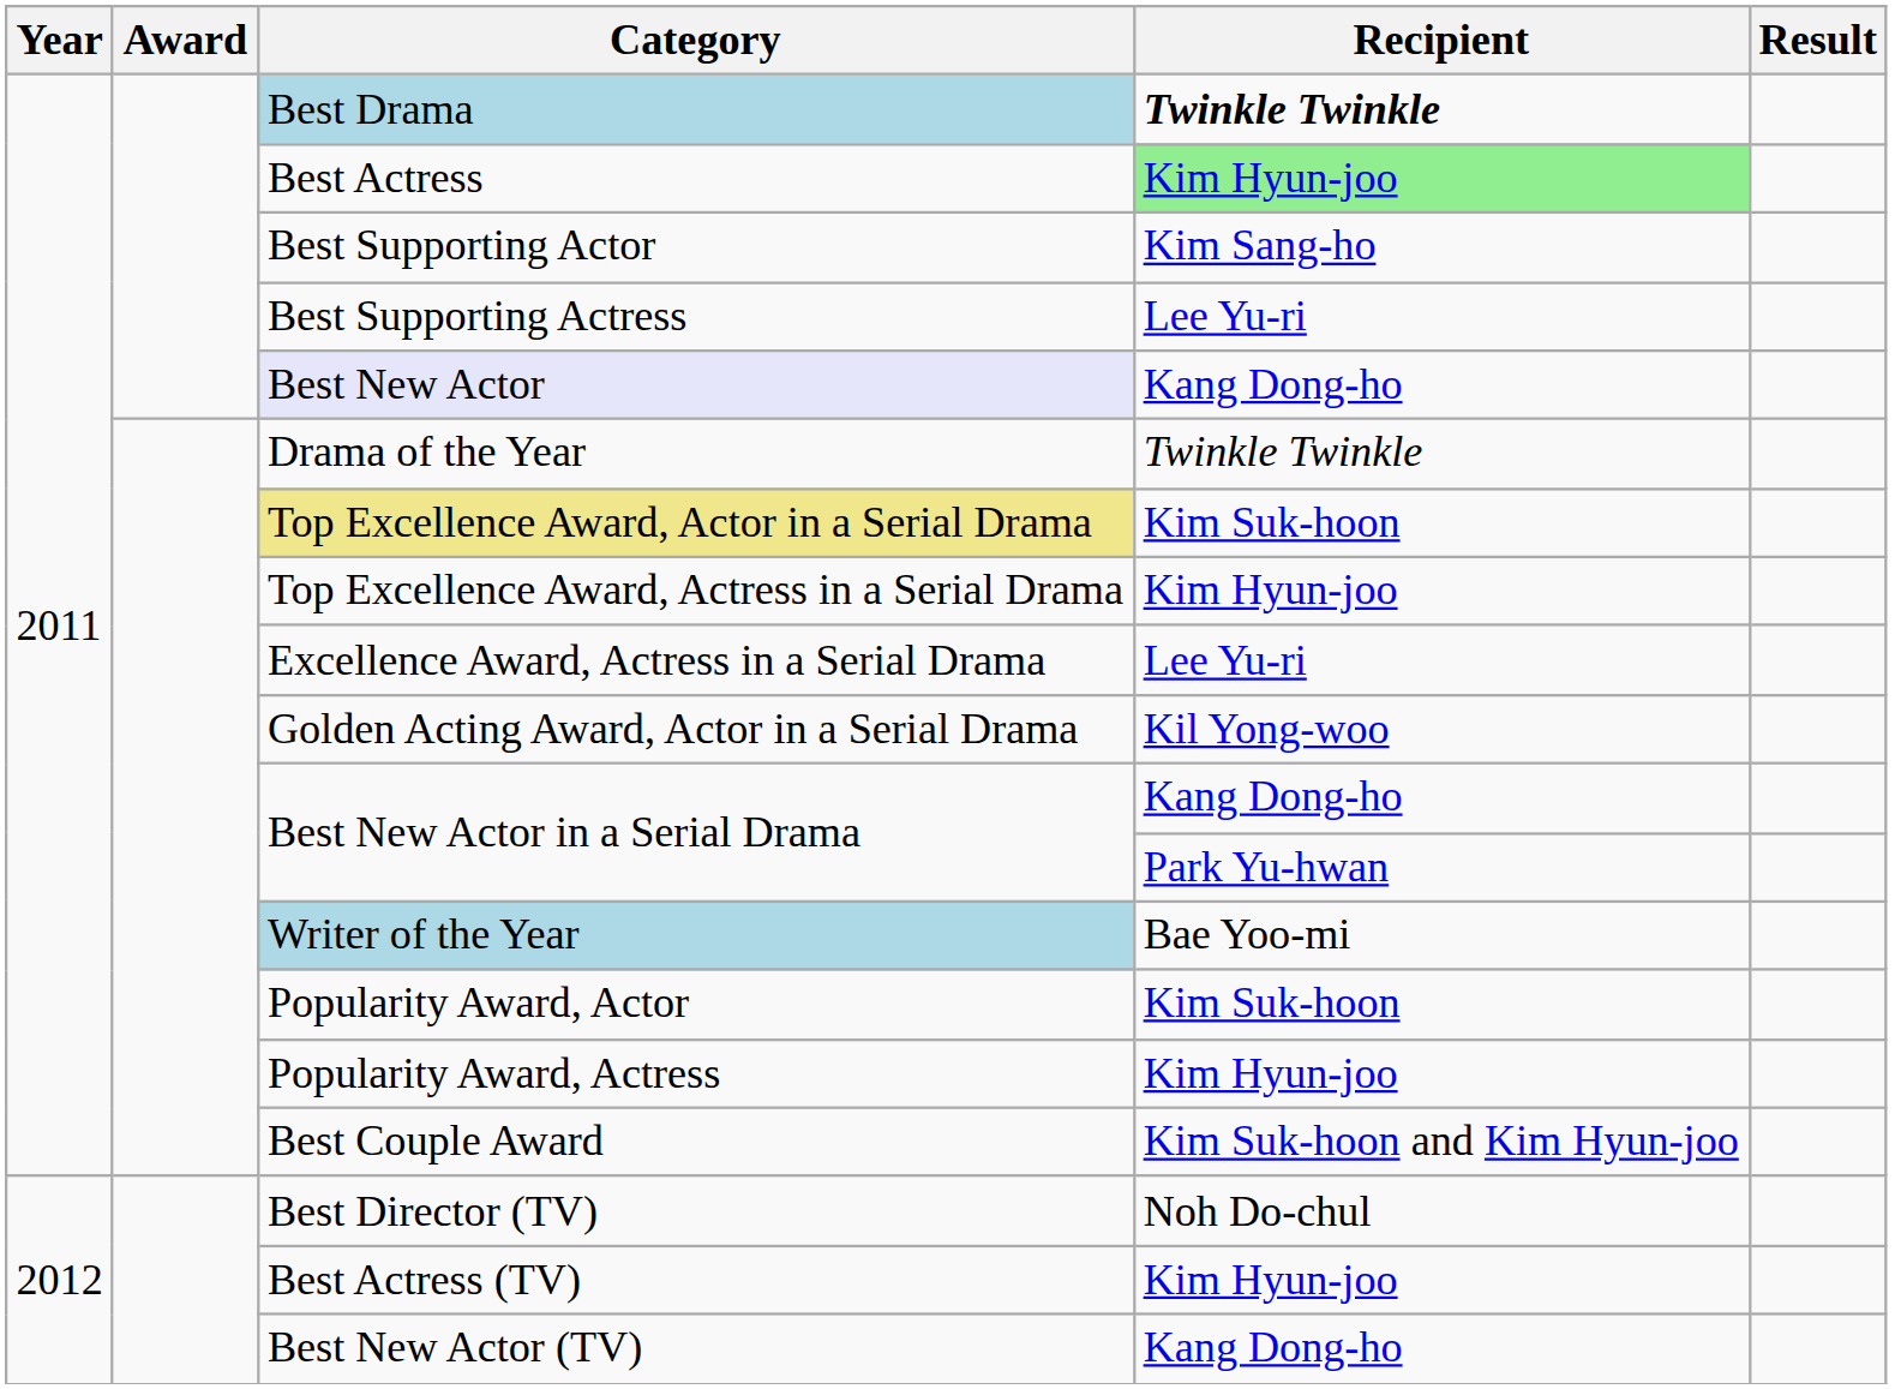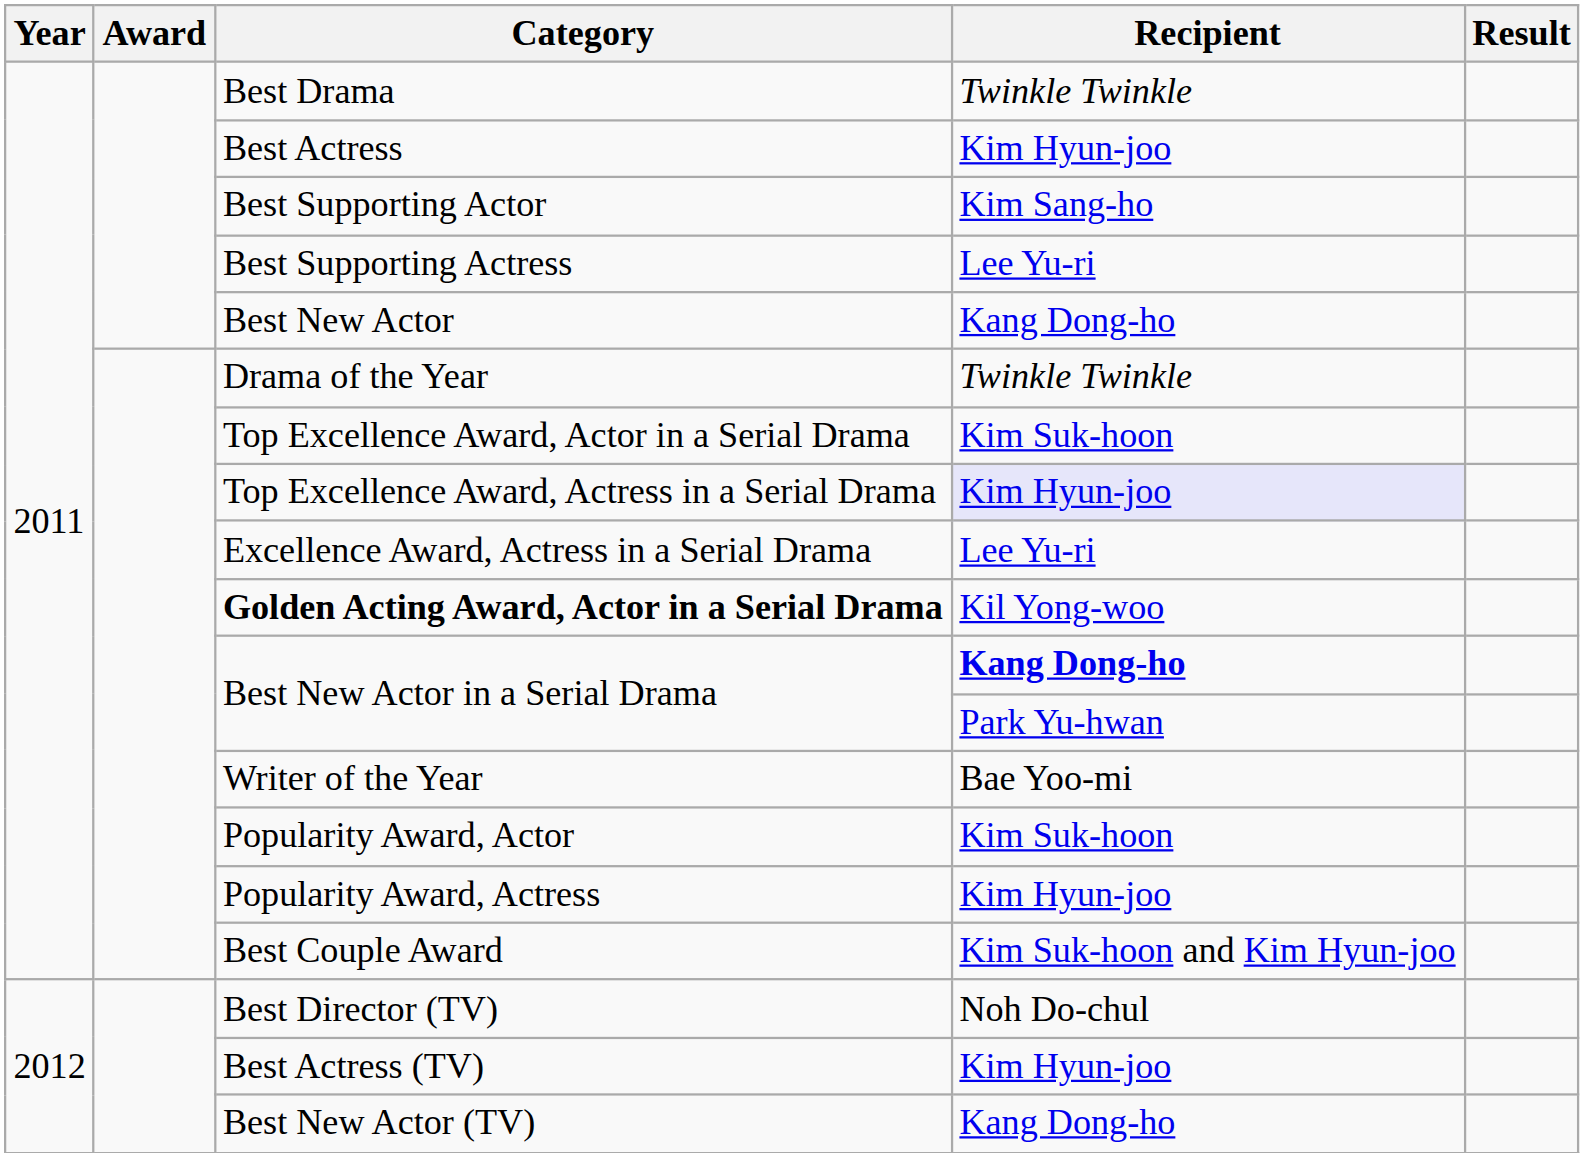Best Drama | Category: lightblue background -> no background
Best Drama | Recipient: bold -> normal
Best Actress | Recipient: lightgreen background -> no background
Best New Actor | Category: lavender background -> no background
Top Excellence Award, Actor in a Serial Drama | Category: khaki background -> no background
Top Excellence Award, Actress in a Serial Drama | Recipient: no background -> lavender background
Golden Acting Award, Actor in a Serial Drama | Category: normal -> bold
Best New Actor in a Serial Drama / Kang Dong-ho | Recipient: normal -> bold
Writer of the Year | Category: lightblue background -> no background
